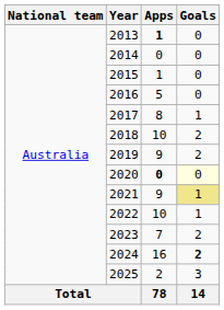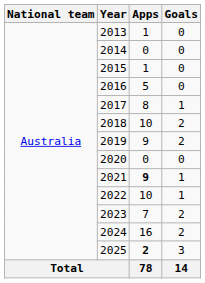2013 | Apps: bold -> normal
2020 | Apps: bold -> normal
2020 | Goals: lightyellow background -> no background
2021 | Apps: normal -> bold
2021 | Goals: khaki background -> no background
2024 | Goals: bold -> normal
2025 | Apps: normal -> bold
